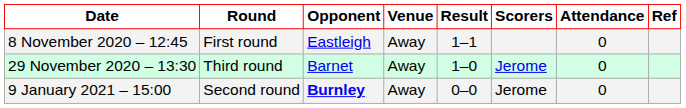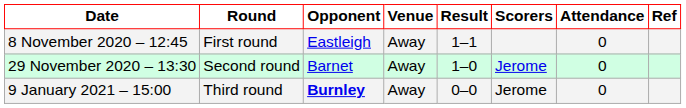29 November 2020 – 13:30 | Round: Third round -> Second round
9 January 2021 – 15:00 | Round: Second round -> Third round
